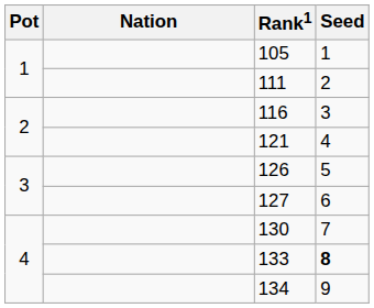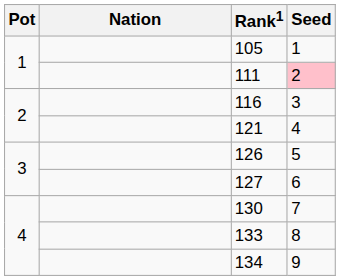111 | Seed: no background -> pink background
133 | Seed: bold -> normal
